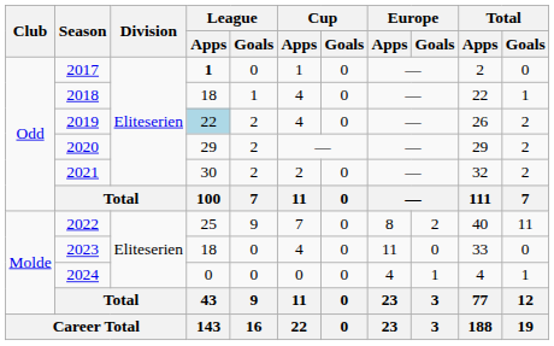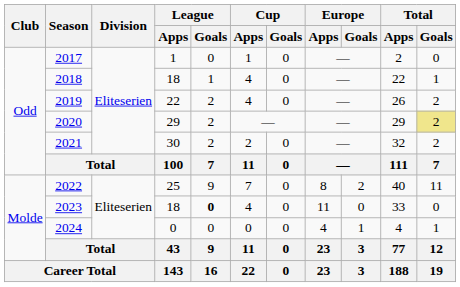2017 | League / Apps: bold -> normal
2019 | League / Apps: lightblue background -> no background
2020 | Total / Goals: no background -> khaki background
2023 | League / Goals: normal -> bold
